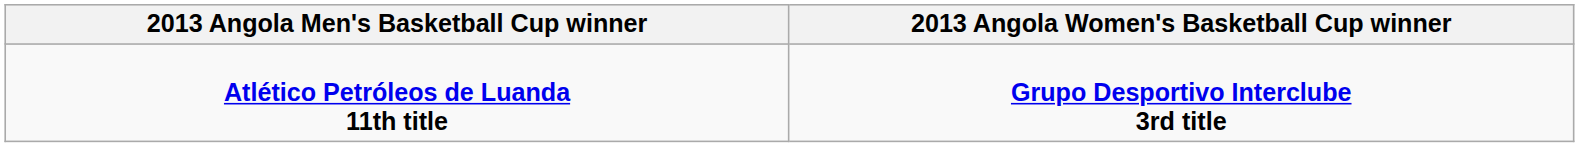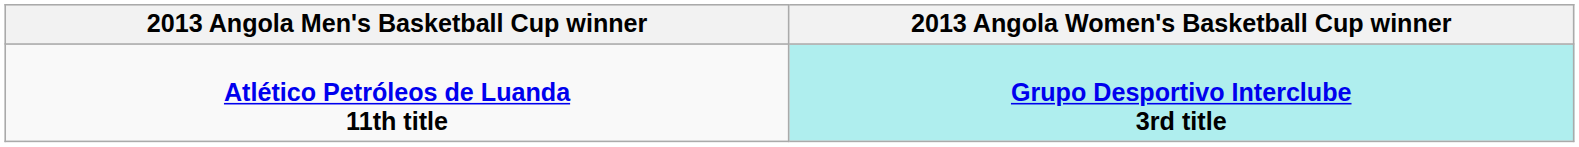Atlético Petróleos de Luanda 11th title | 2013 Angola Women's Basketball Cup winner: no background -> paleturquoise background
